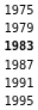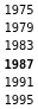1983 | column 1: bold -> normal
1987 | column 1: normal -> bold
